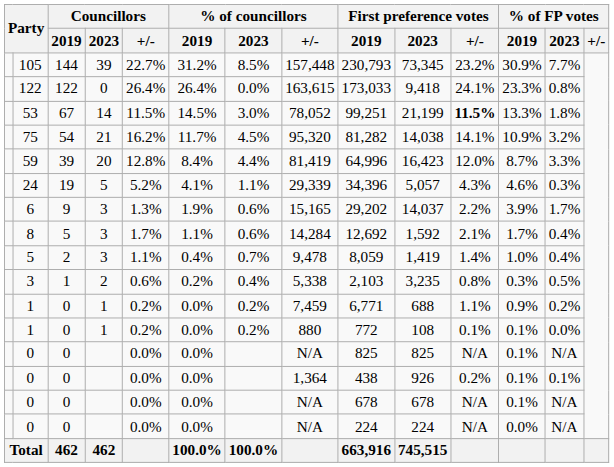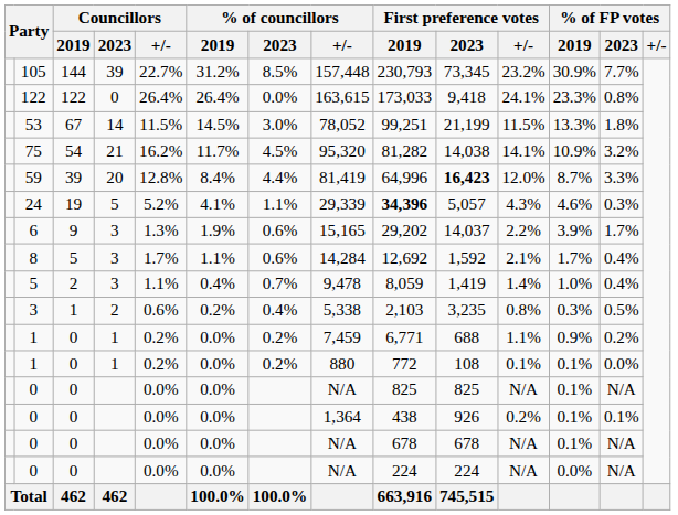53 | First preference votes / +/-: bold -> normal
59 | First preference votes / 2023: normal -> bold
24 | First preference votes / 2019: normal -> bold
